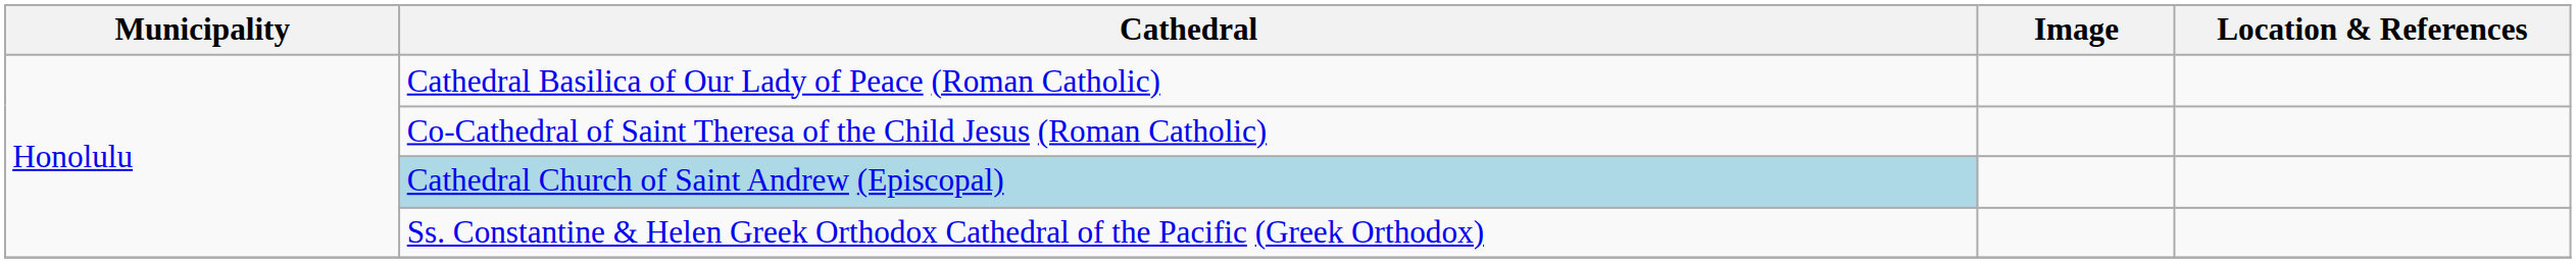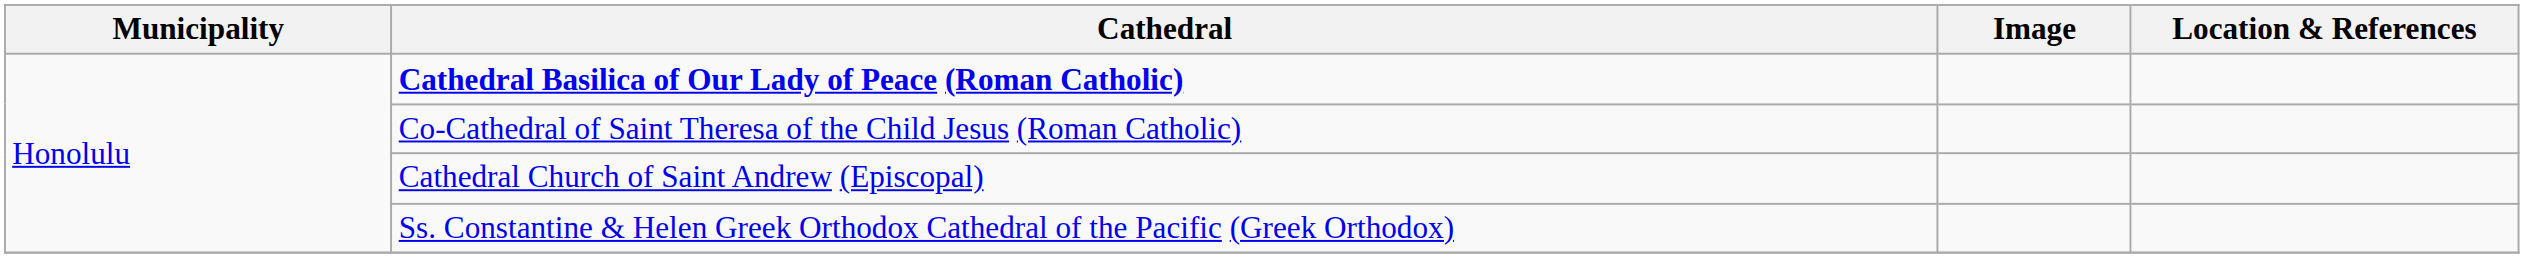Cathedral Basilica of Our Lady of Peace (Roman Catholic) | Cathedral: normal -> bold
Cathedral Church of Saint Andrew (Episcopal) | Cathedral: lightblue background -> no background
